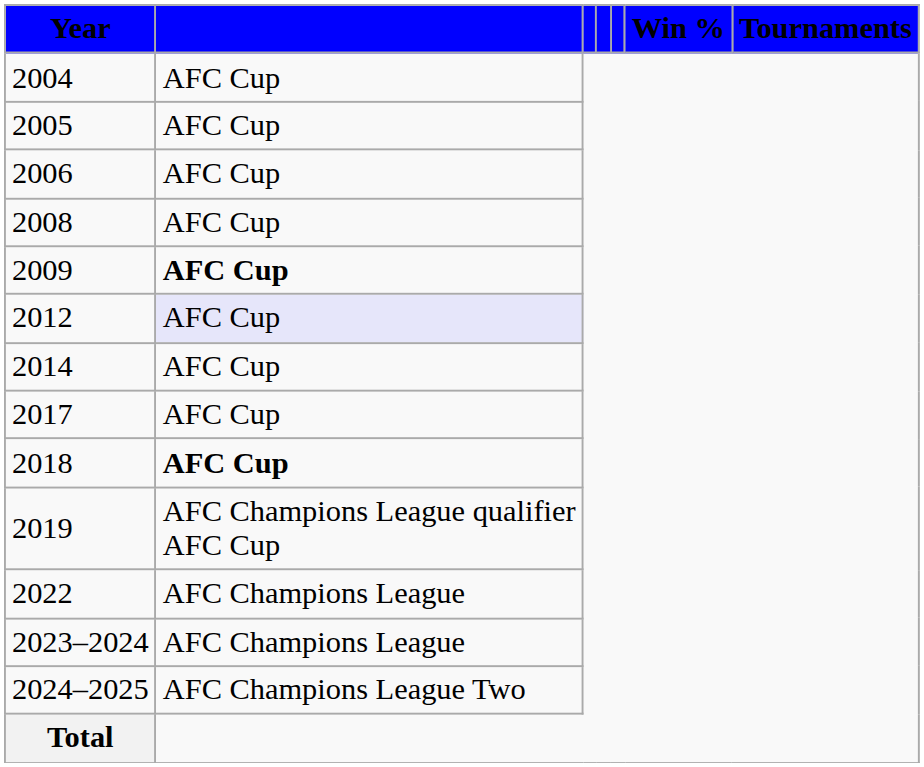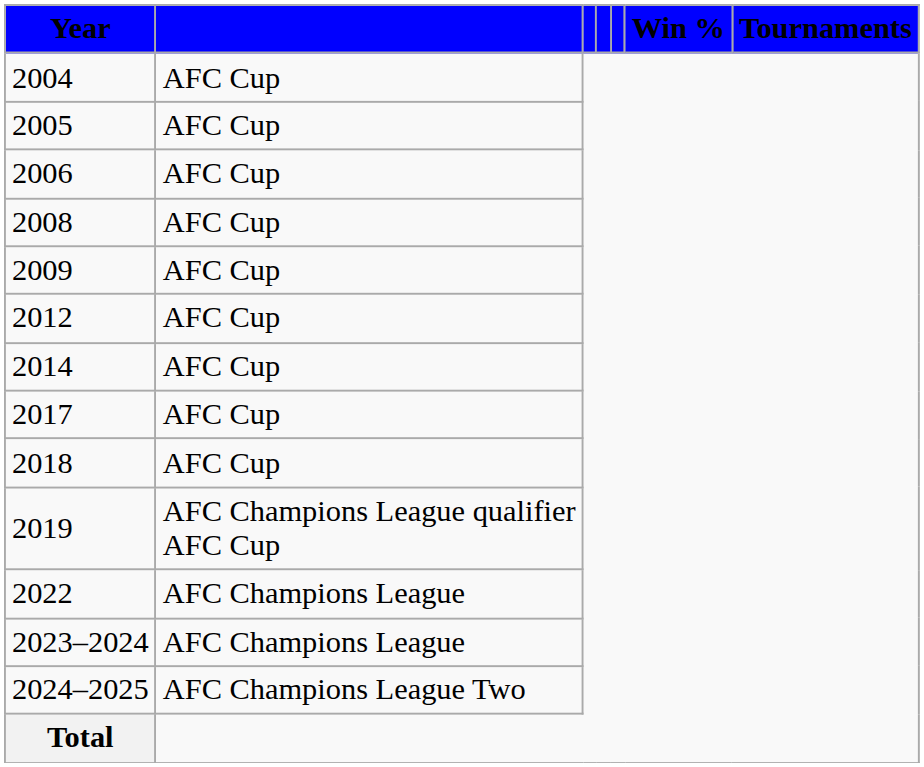2009 | column 2: bold -> normal
2012 | column 2: lavender background -> no background
2018 | column 2: bold -> normal
